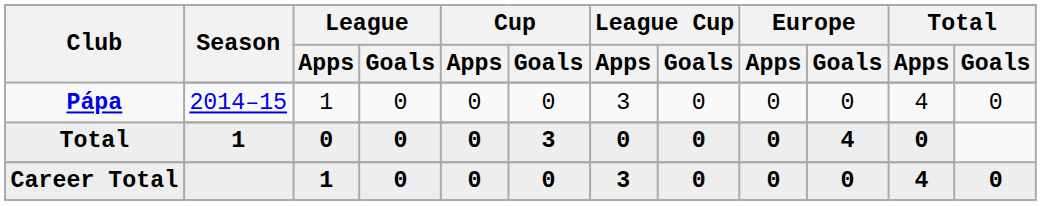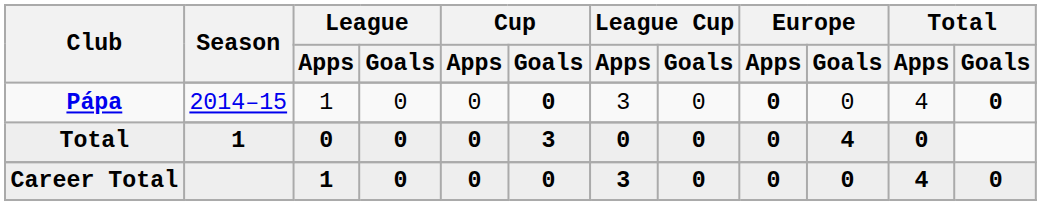Pápa / 2014–15 | Cup / Goals: normal -> bold
Pápa / 2014–15 | Europe / Apps: normal -> bold
Pápa / 2014–15 | Total / Goals: normal -> bold
